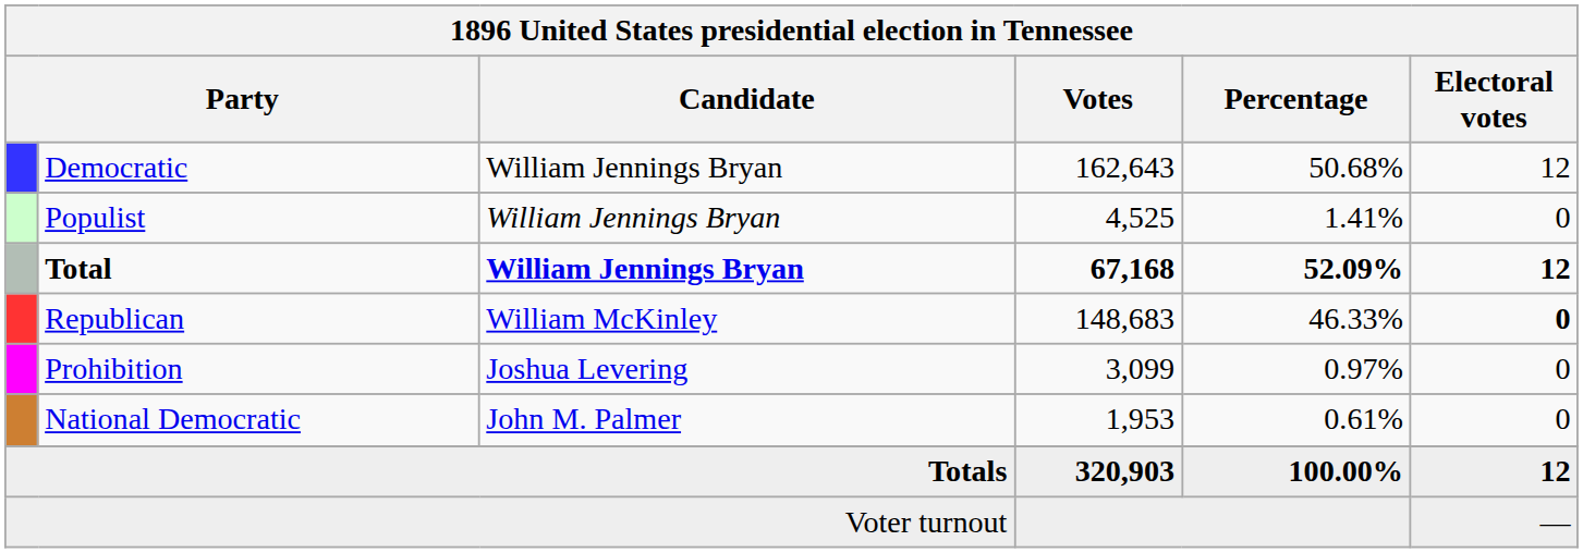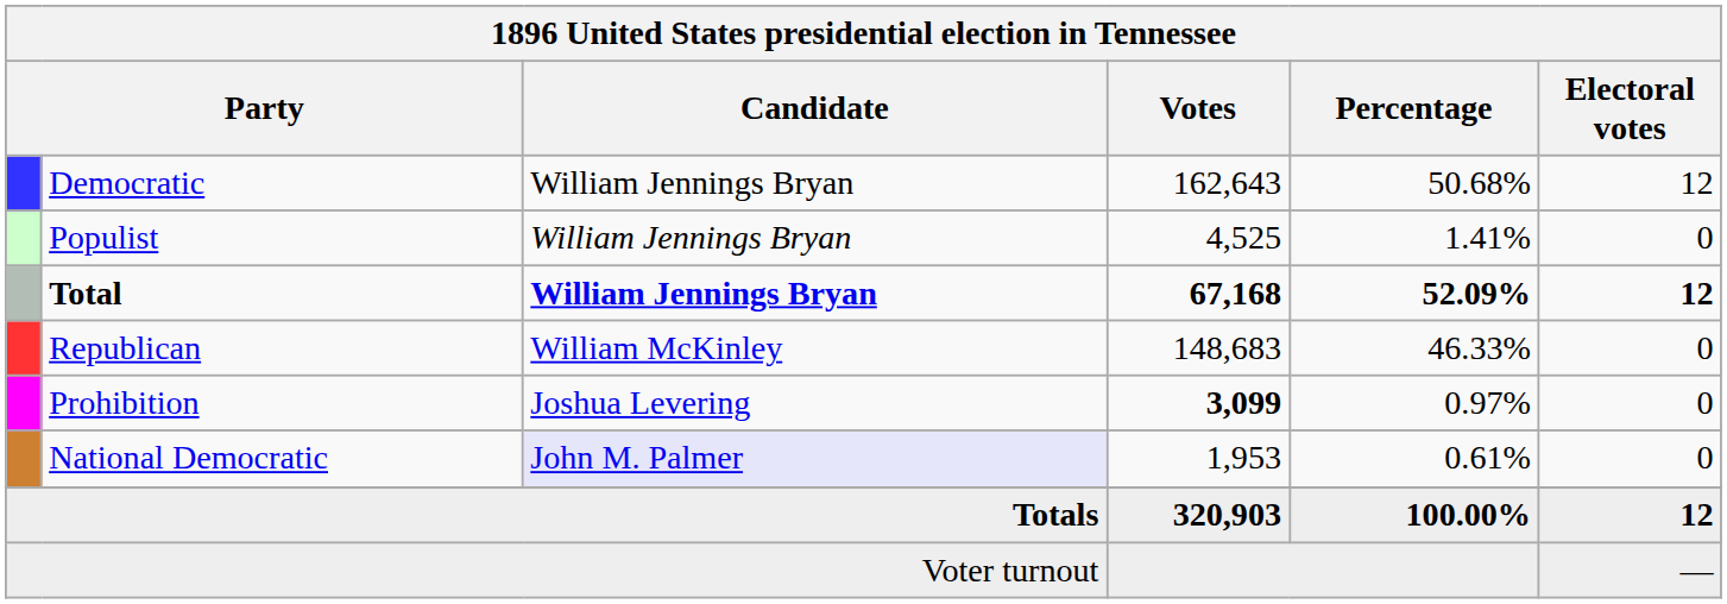Republican | Electoral votes: bold -> normal
Prohibition | Votes: normal -> bold
National Democratic | Candidate: no background -> lavender background
